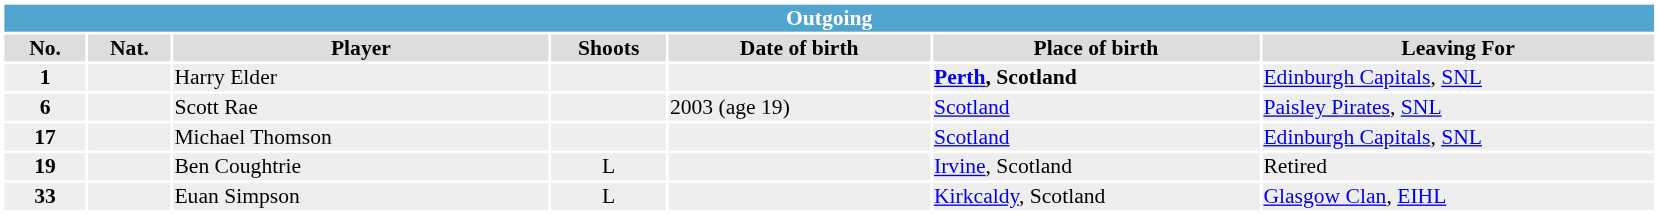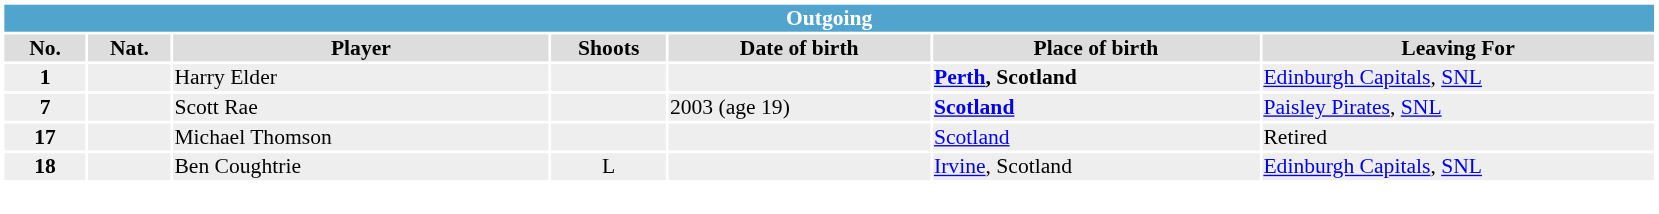Scott Rae | No.: 6 -> 7
Scott Rae | Place of birth: normal -> bold
Michael Thomson | Leaving For: Edinburgh Capitals, SNL -> Retired
Ben Coughtrie | No.: 19 -> 18
Ben Coughtrie | Leaving For: Retired -> Edinburgh Capitals, SNL
- row: 33 | Euan Simpson | L | Kirkcaldy, Scotland | Glasgow Clan, EIHL
